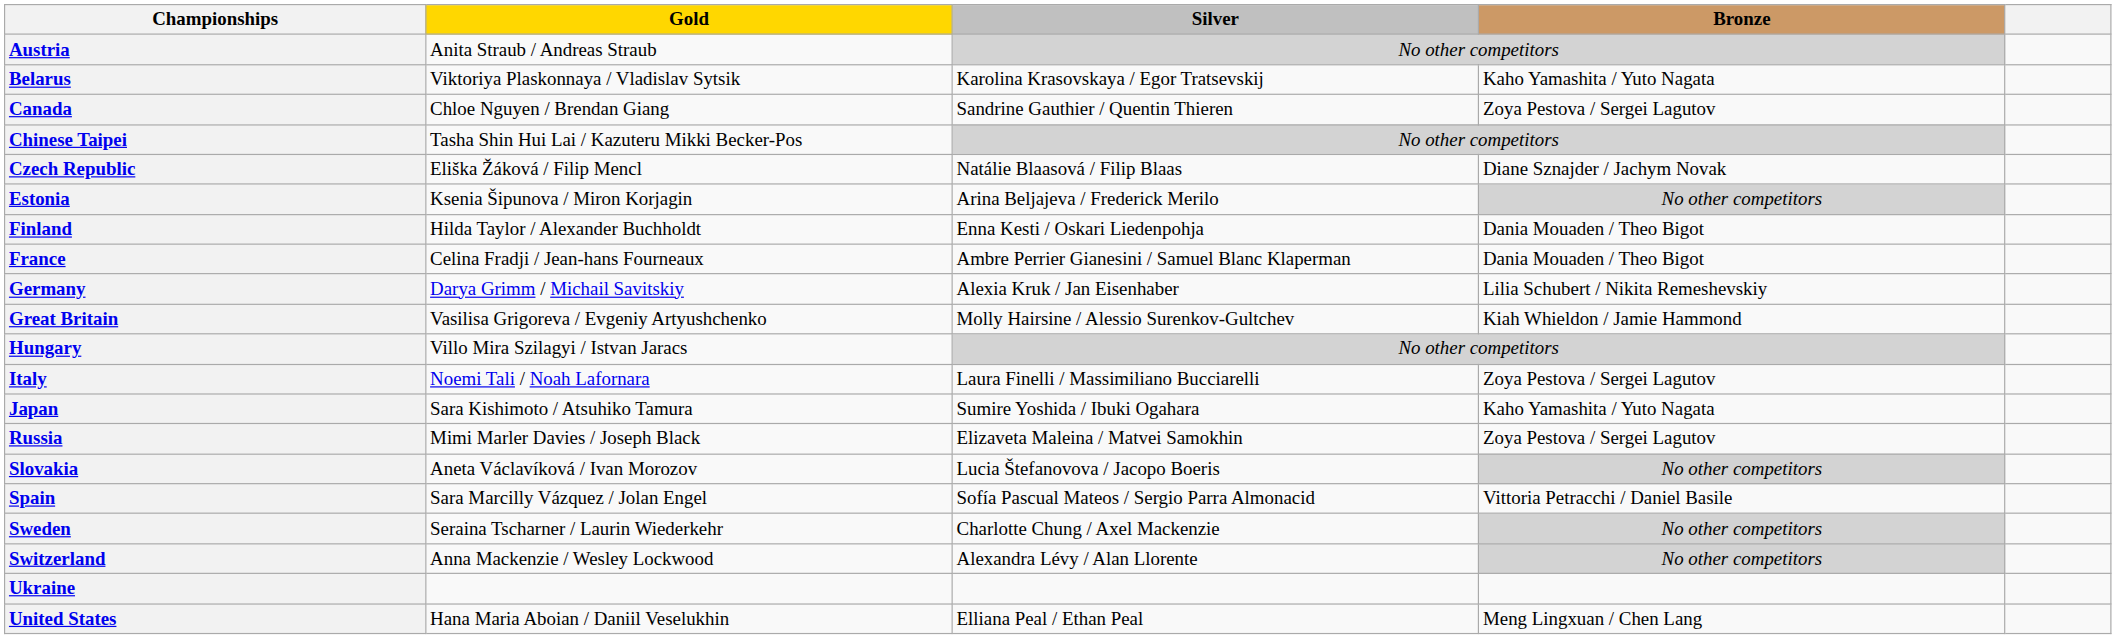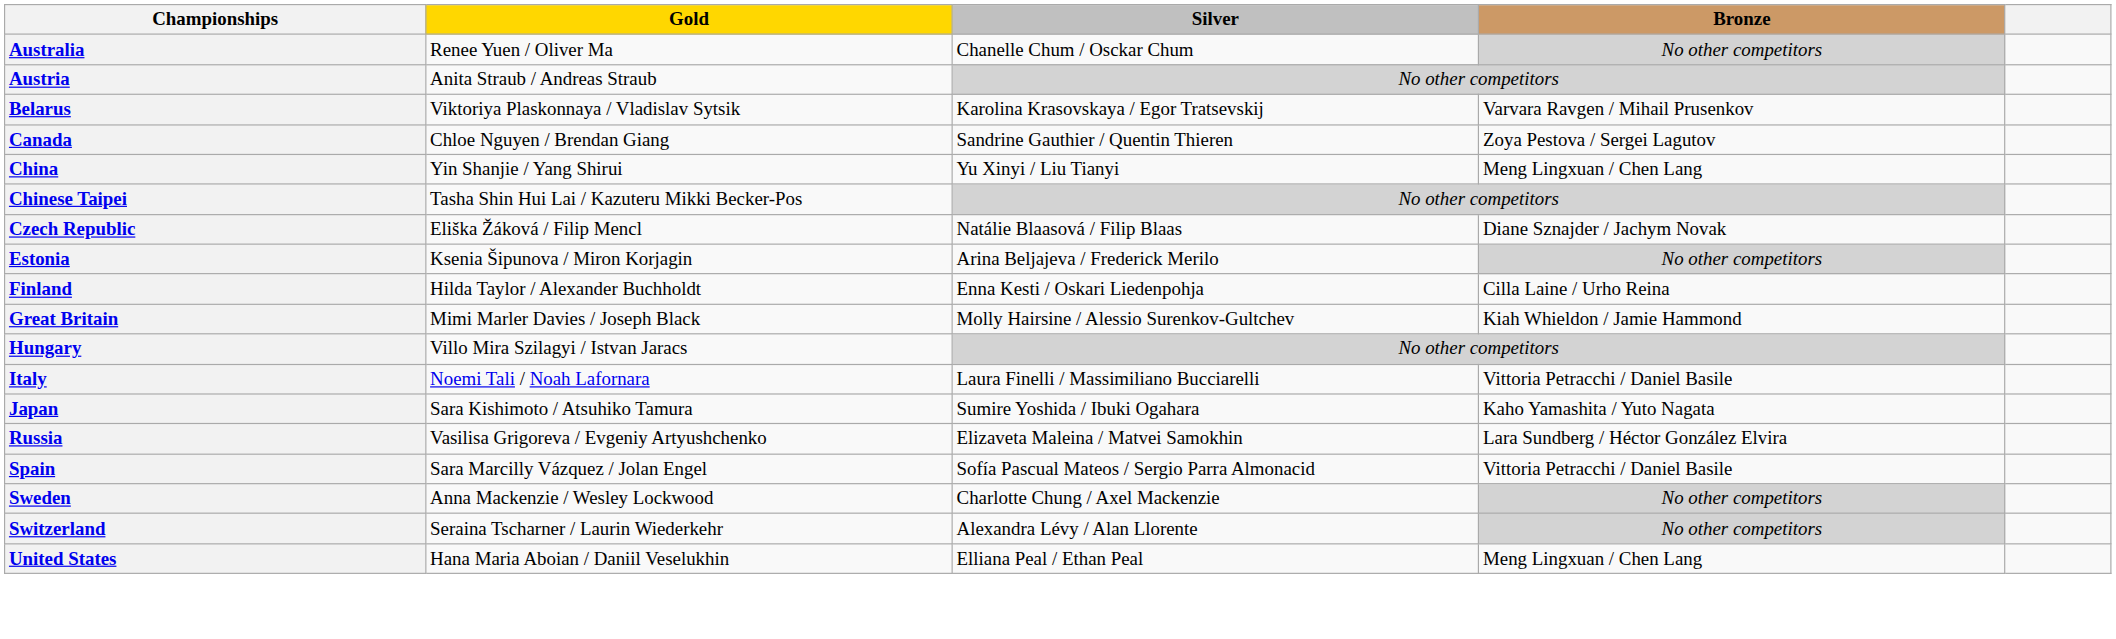+ row: Australia | Renee Yuen / Oliver Ma | Chanelle Chum / Osckar Chum | No other competitors
Belarus | Bronze: Kaho Yamashita / Yuto Nagata -> Varvara Ravgen / Mihail Prusenkov
+ row: China | Yin Shanjie / Yang Shirui | Yu Xinyi / Liu Tianyi | Meng Lingxuan / Chen Lang
Finland | Bronze: Dania Mouaden / Theo Bigot -> Cilla Laine / Urho Reina
- row: France | Celina Fradji / Jean-hans Fourneaux | Ambre Perrier Gianesini / Samuel Blanc Klaperman | Dania Mouaden / Theo Bigot
- row: Germany | Darya Grimm / Michail Savitskiy | Alexia Kruk / Jan Eisenhaber | Lilia Schubert / Nikita Remeshevskiy
Great Britain | Gold: Vasilisa Grigoreva / Evgeniy Artyushchenko -> Mimi Marler Davies / Joseph Black
Italy | Bronze: Zoya Pestova / Sergei Lagutov -> Vittoria Petracchi / Daniel Basile
Russia | Gold: Mimi Marler Davies / Joseph Black -> Vasilisa Grigoreva / Evgeniy Artyushchenko
Russia | Bronze: Zoya Pestova / Sergei Lagutov -> Lara Sundberg / Héctor González Elvira
- row: Slovakia | Aneta Václavíková / Ivan Morozov | Lucia Štefanovova / Jacopo Boeris | No other competitors
Sweden | Gold: Seraina Tscharner / Laurin Wiederkehr -> Anna Mackenzie / Wesley Lockwood
Switzerland | Gold: Anna Mackenzie / Wesley Lockwood -> Seraina Tscharner / Laurin Wiederkehr
- row: Ukraine
